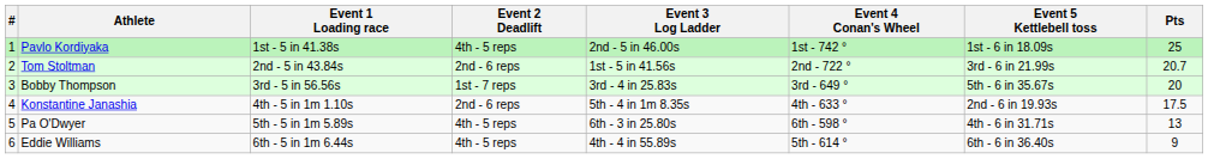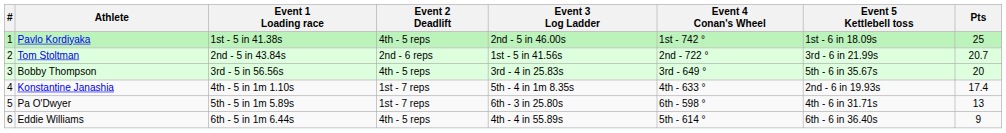Bobby Thompson | Event 2 Deadlift: 1st - 7 reps -> 4th - 5 reps
Konstantine Janashia | Event 2 Deadlift: 2nd - 6 reps -> 1st - 7 reps
Konstantine Janashia | Pts: 17.5 -> 17.4
Pa O'Dwyer | Event 2 Deadlift: 4th - 5 reps -> 1st - 7 reps
